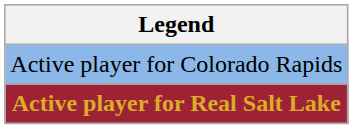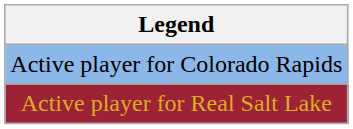Active player for Real Salt Lake | column 1: bold -> normal
